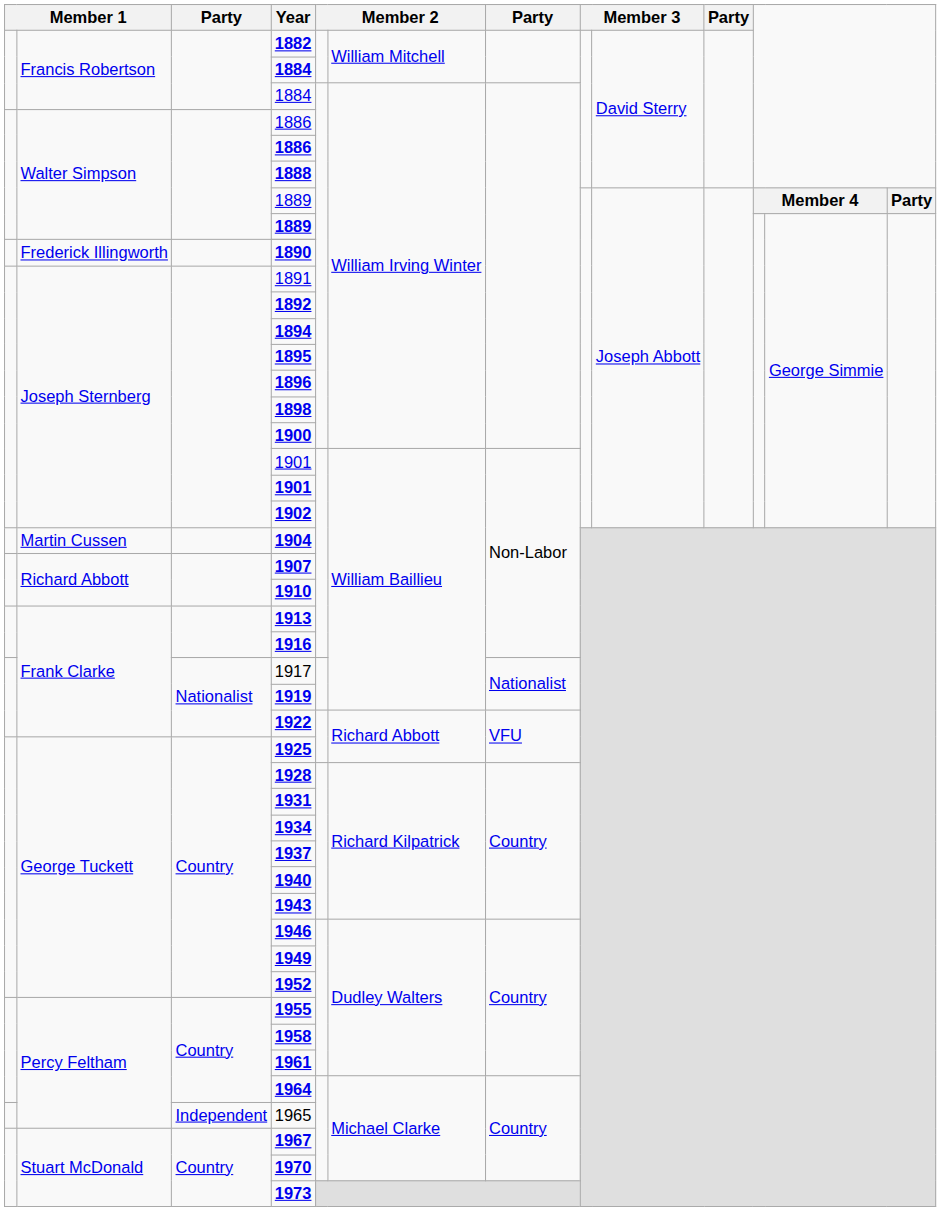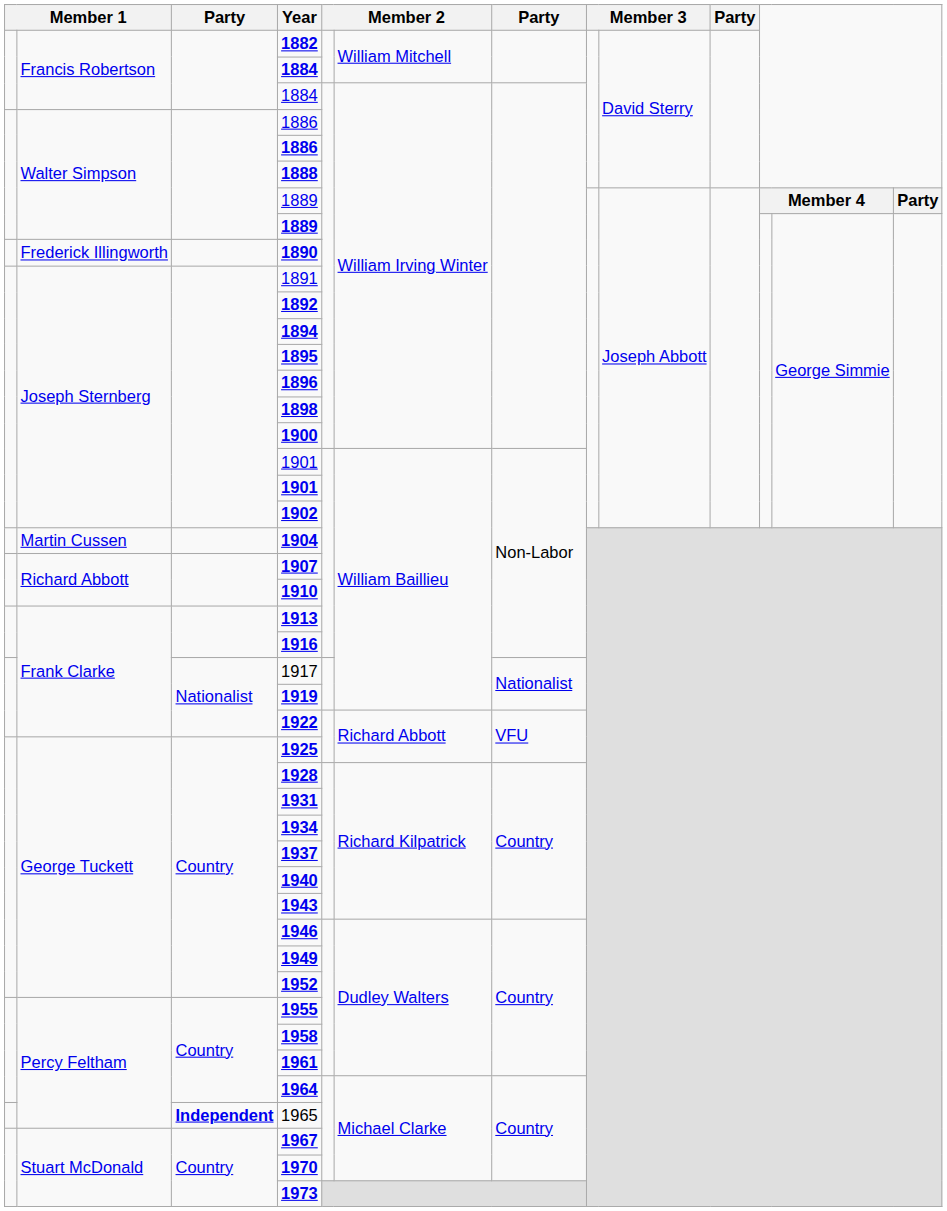1965 | column 3: normal -> bold
